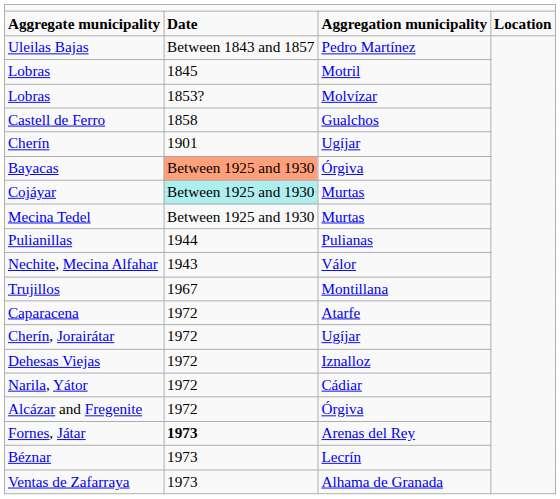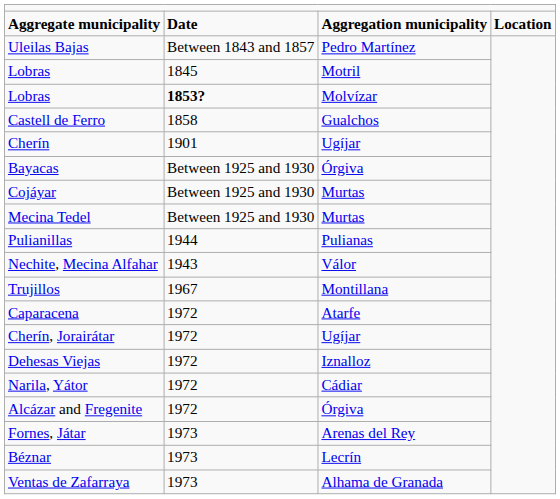Lobras / Molvízar | column 2: normal -> bold
Bayacas | column 2: lightsalmon background -> no background
Cojáyar | column 2: paleturquoise background -> no background
Fornes, Játar | column 2: bold -> normal
